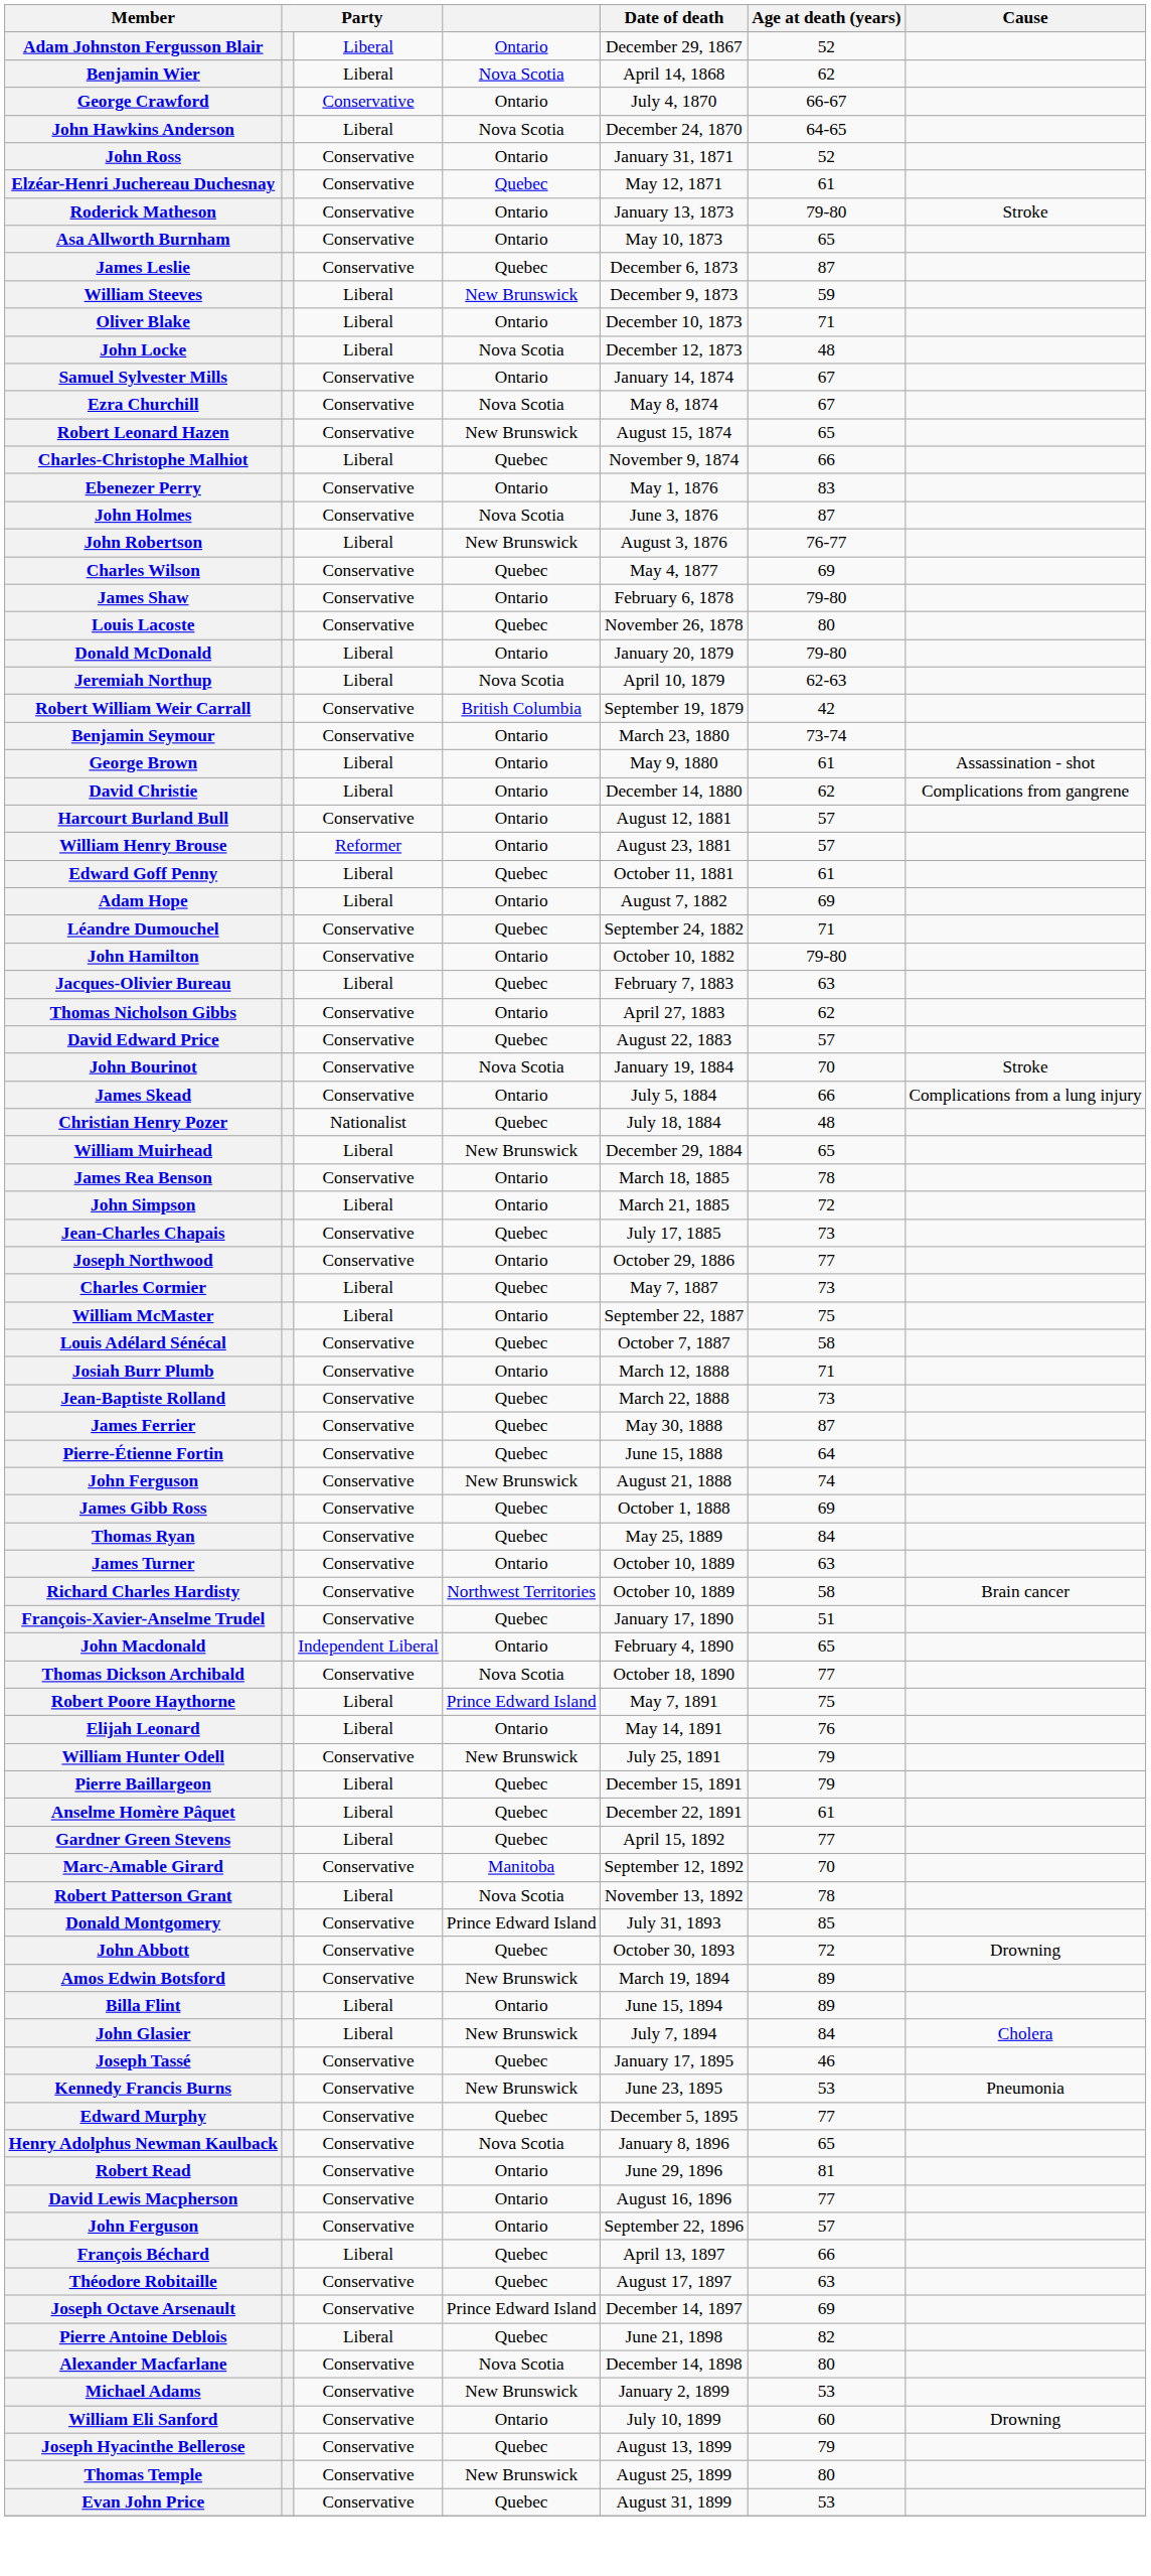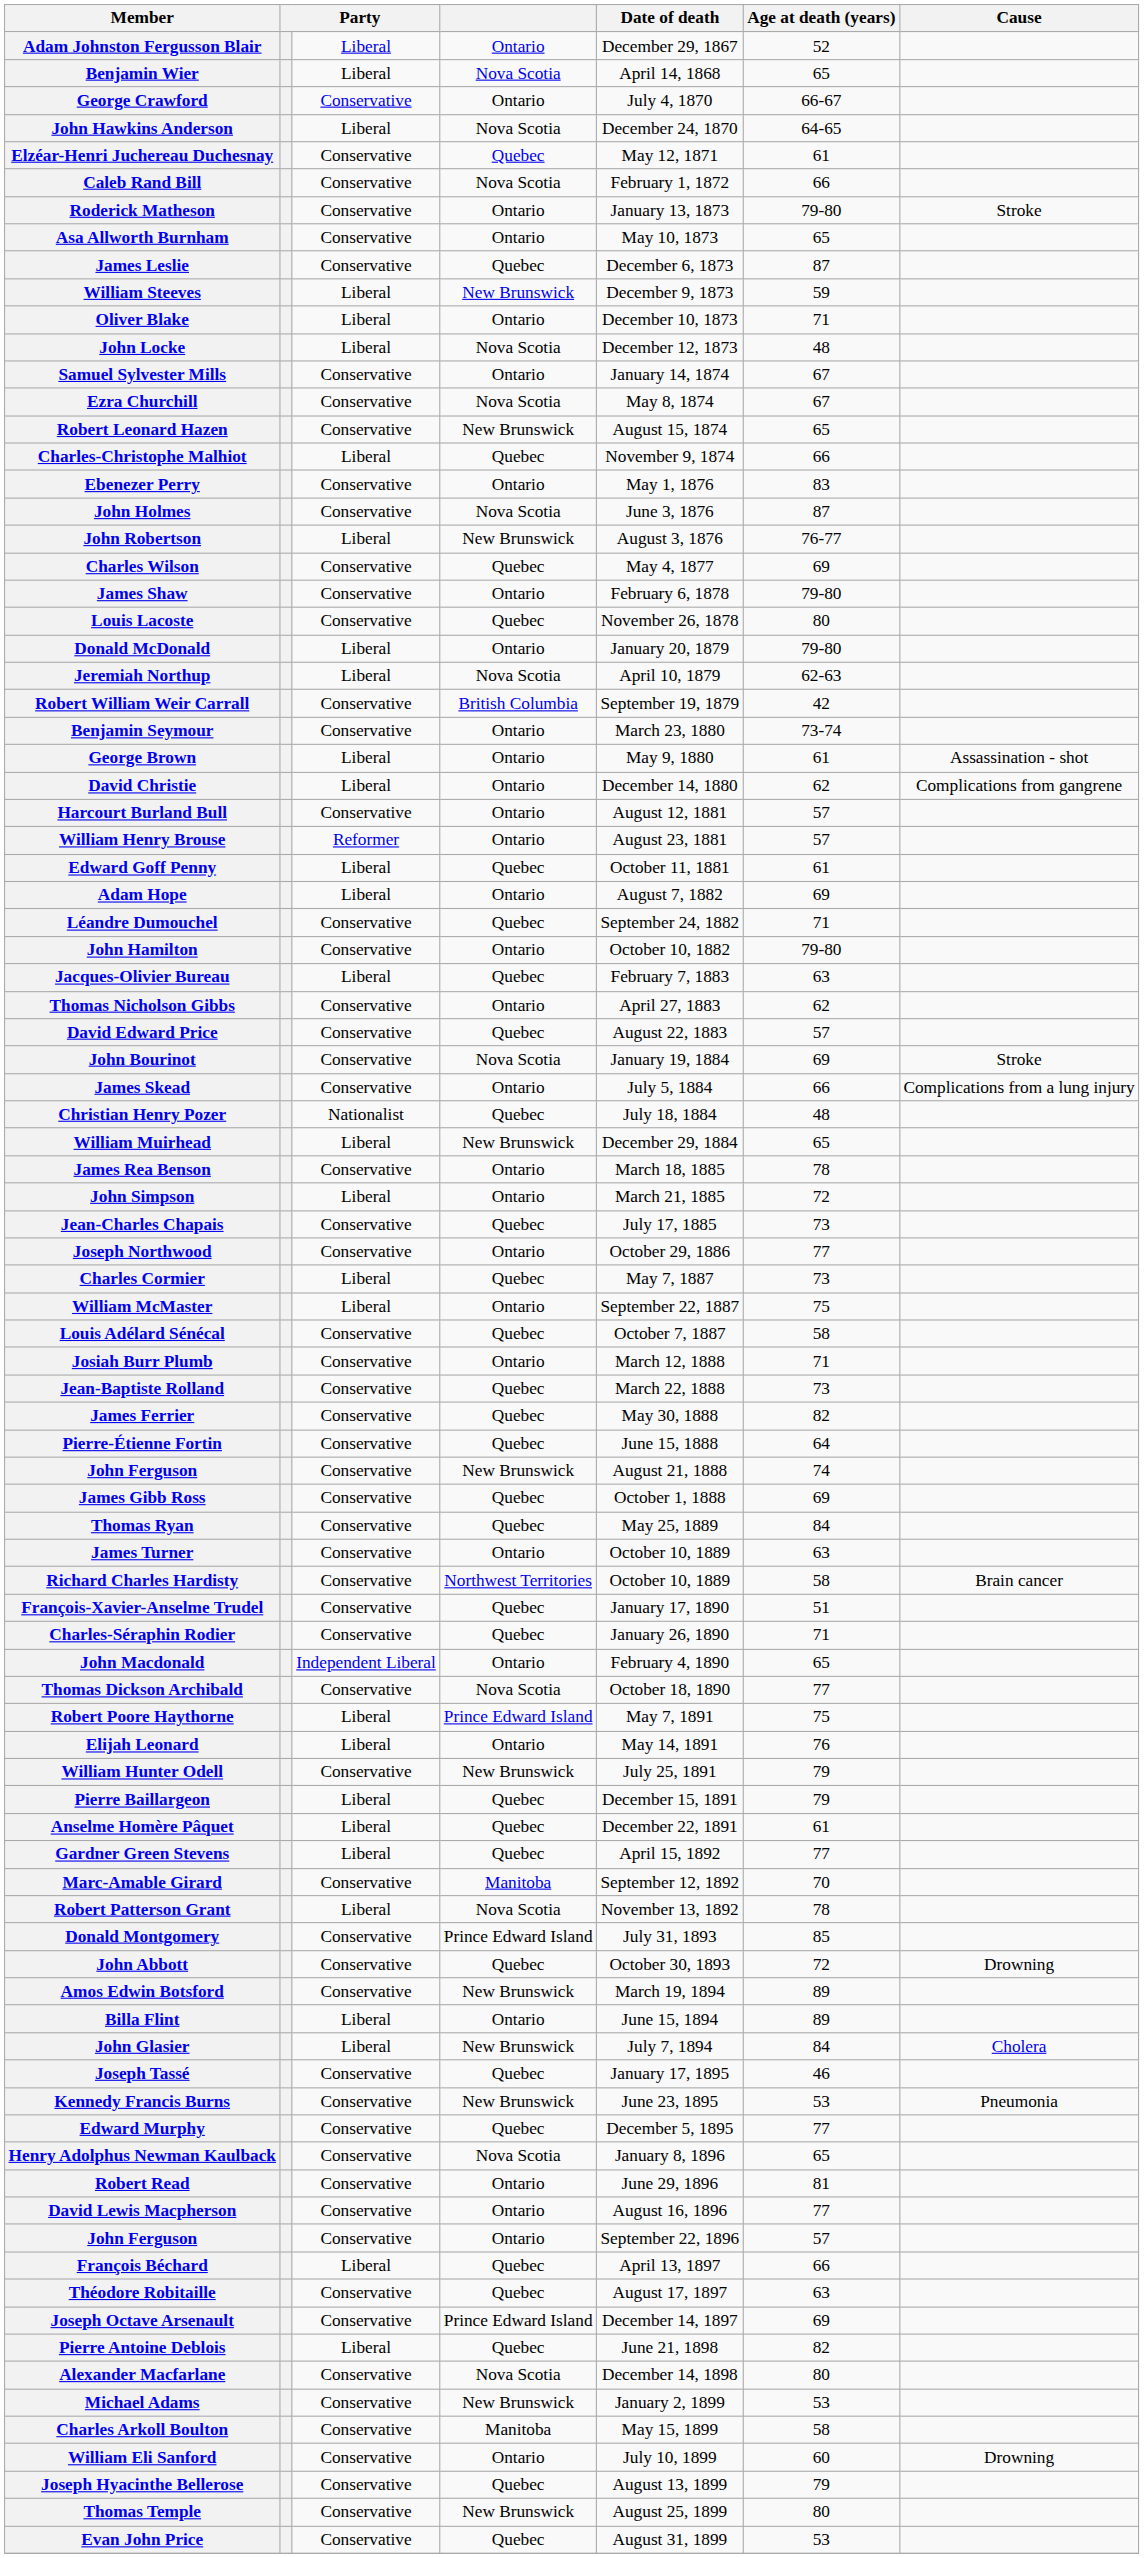Benjamin Wier | Age at death (years): 62 -> 65
- row: John Ross | Conservative | Ontario | January 31, 1871 | 52
+ row: Caleb Rand Bill | Conservative | Nova Scotia | February 1, 1872 | 66
John Bourinot | Age at death (years): 70 -> 69
James Ferrier | Age at death (years): 87 -> 82
+ row: Charles-Séraphin Rodier | Conservative | Quebec | January 26, 1890 | 71
+ row: Charles Arkoll Boulton | Conservative | Manitoba | May 15, 1899 | 58
